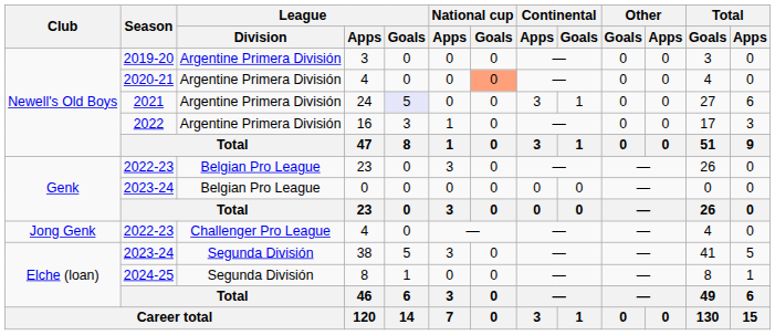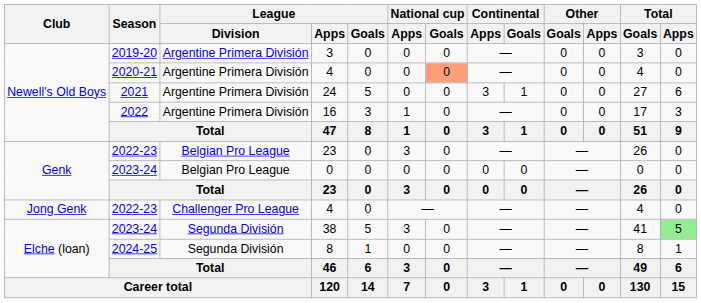24 | League / Goals: lavender background -> no background
38 | Total / Apps: no background -> lightgreen background
